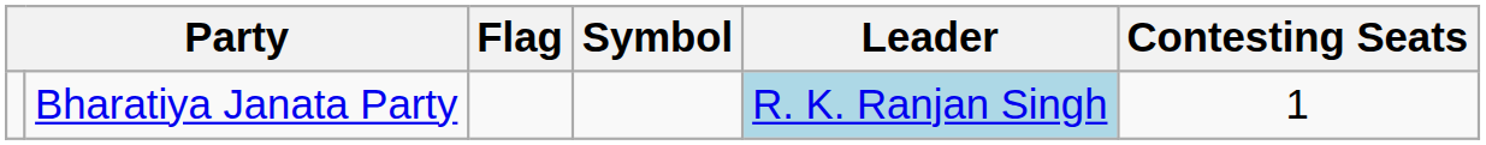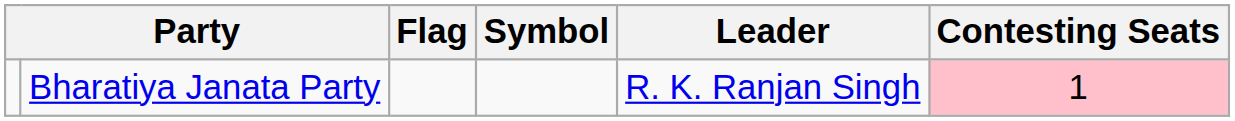Bharatiya Janata Party | Leader: lightblue background -> no background
Bharatiya Janata Party | Contesting Seats: no background -> pink background
